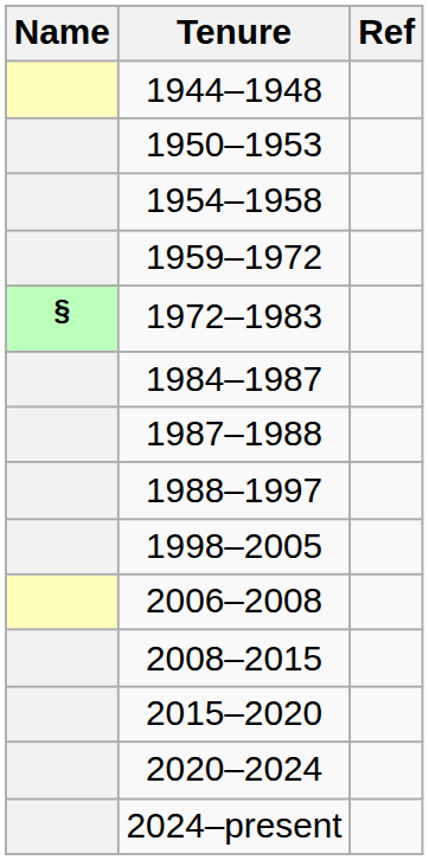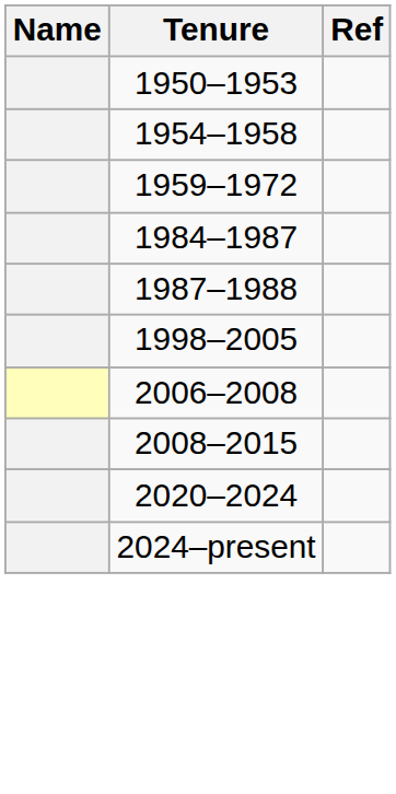- row: 1944–1948
- row: § | 1972–1983
- row: 1988–1997
- row: 2015–2020
